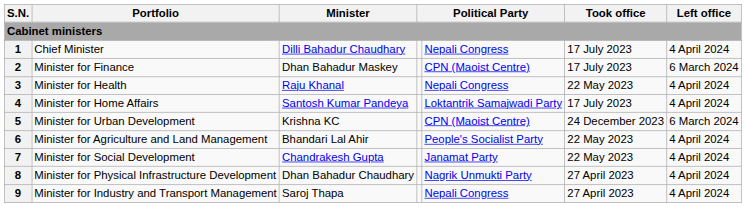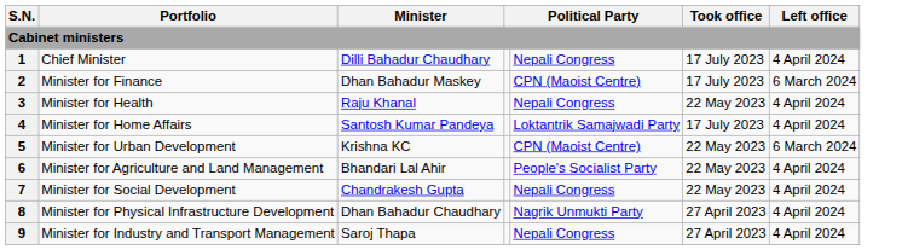5 | Took office: 24 December 2023 -> 22 May 2023
7 | column 5: Janamat Party -> Nepali Congress
